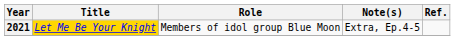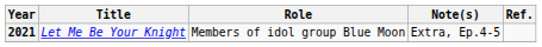2021 | Title: gold background -> no background
